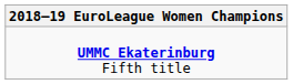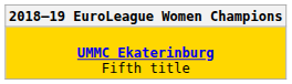row 2 | column 1: no background -> gold background
